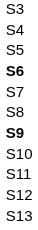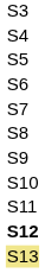S6 | column 1: bold -> normal
S9 | column 1: bold -> normal
S12 | column 1: normal -> bold
S13 | column 1: no background -> khaki background
